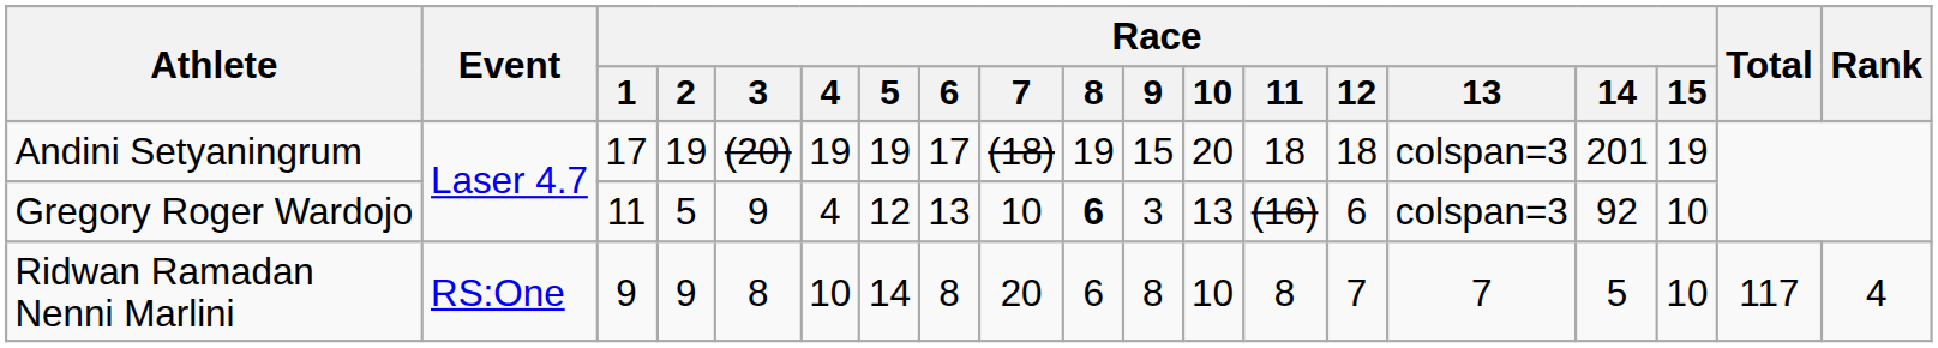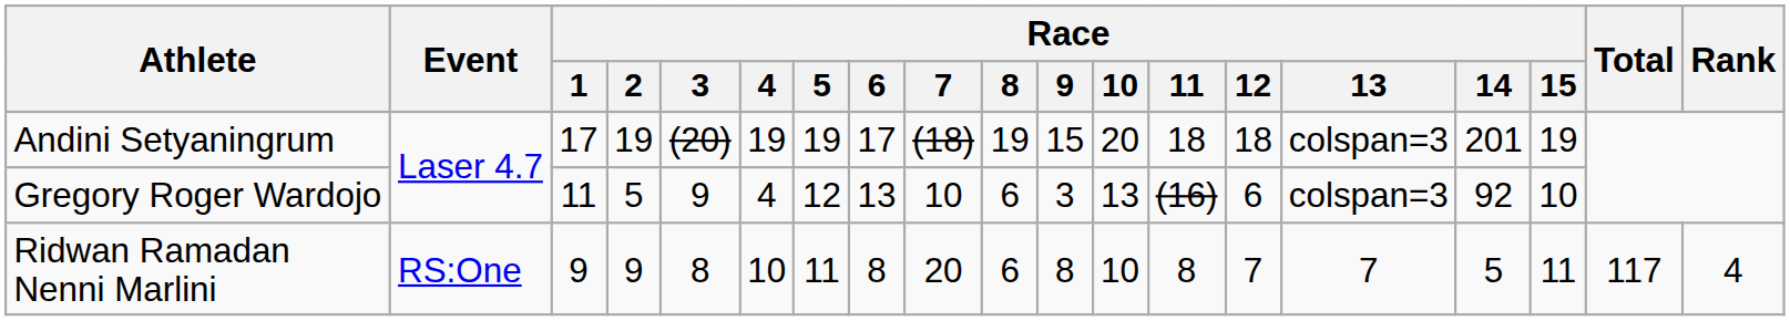Gregory Roger Wardojo | Race / 8: bold -> normal
Ridwan Ramadan Nenni Marlini | Race / 5: 14 -> 11
Ridwan Ramadan Nenni Marlini | Race / 15: 10 -> 11
